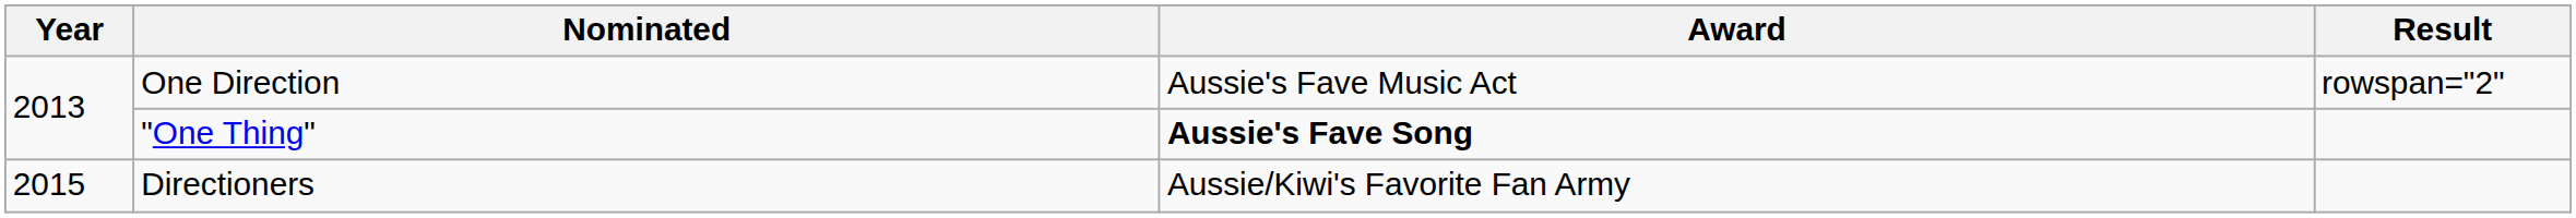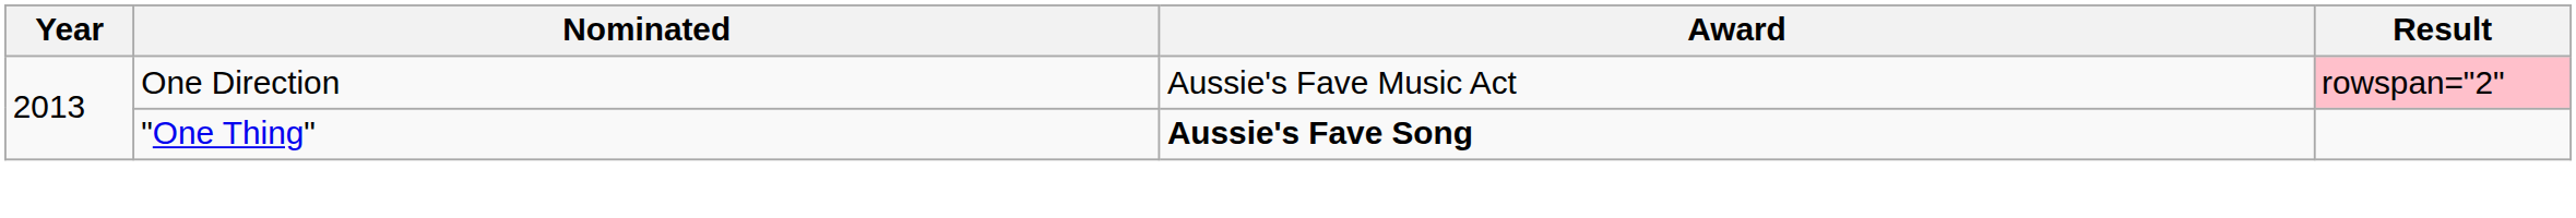One Direction | Result: no background -> pink background
- row: 2015 | Directioners | Aussie/Kiwi's Favorite Fan Army
